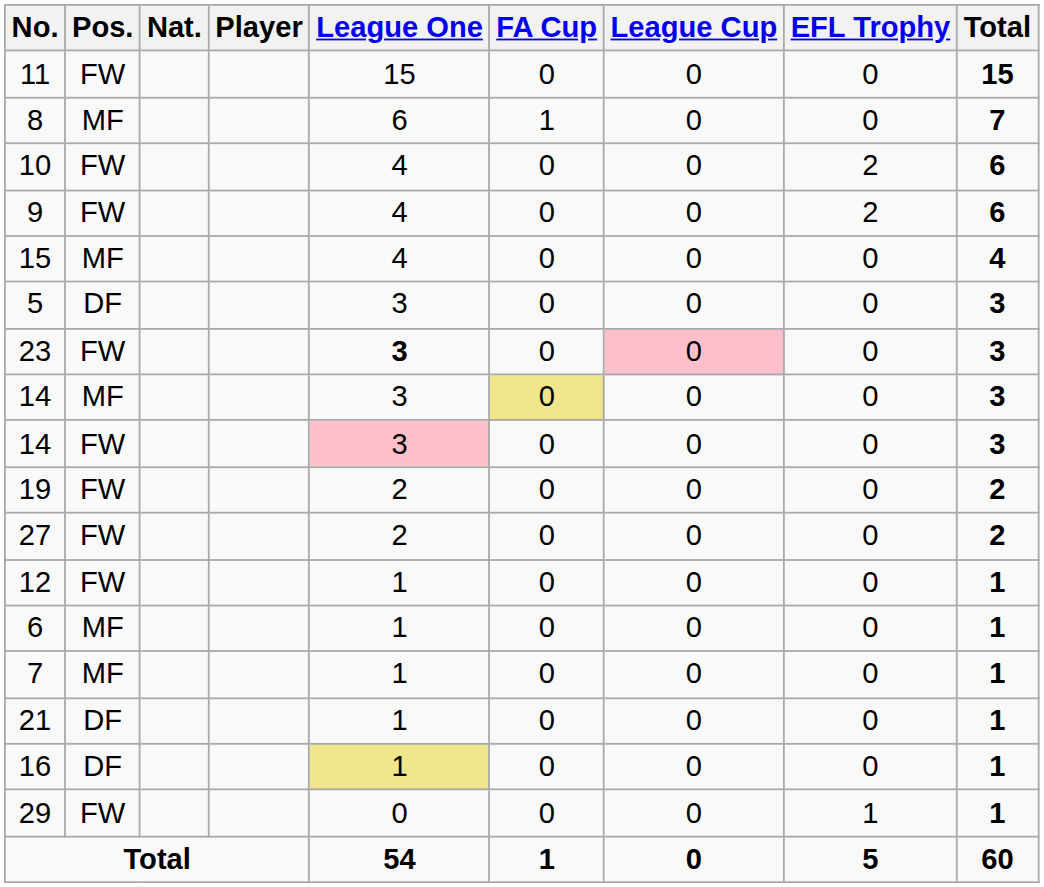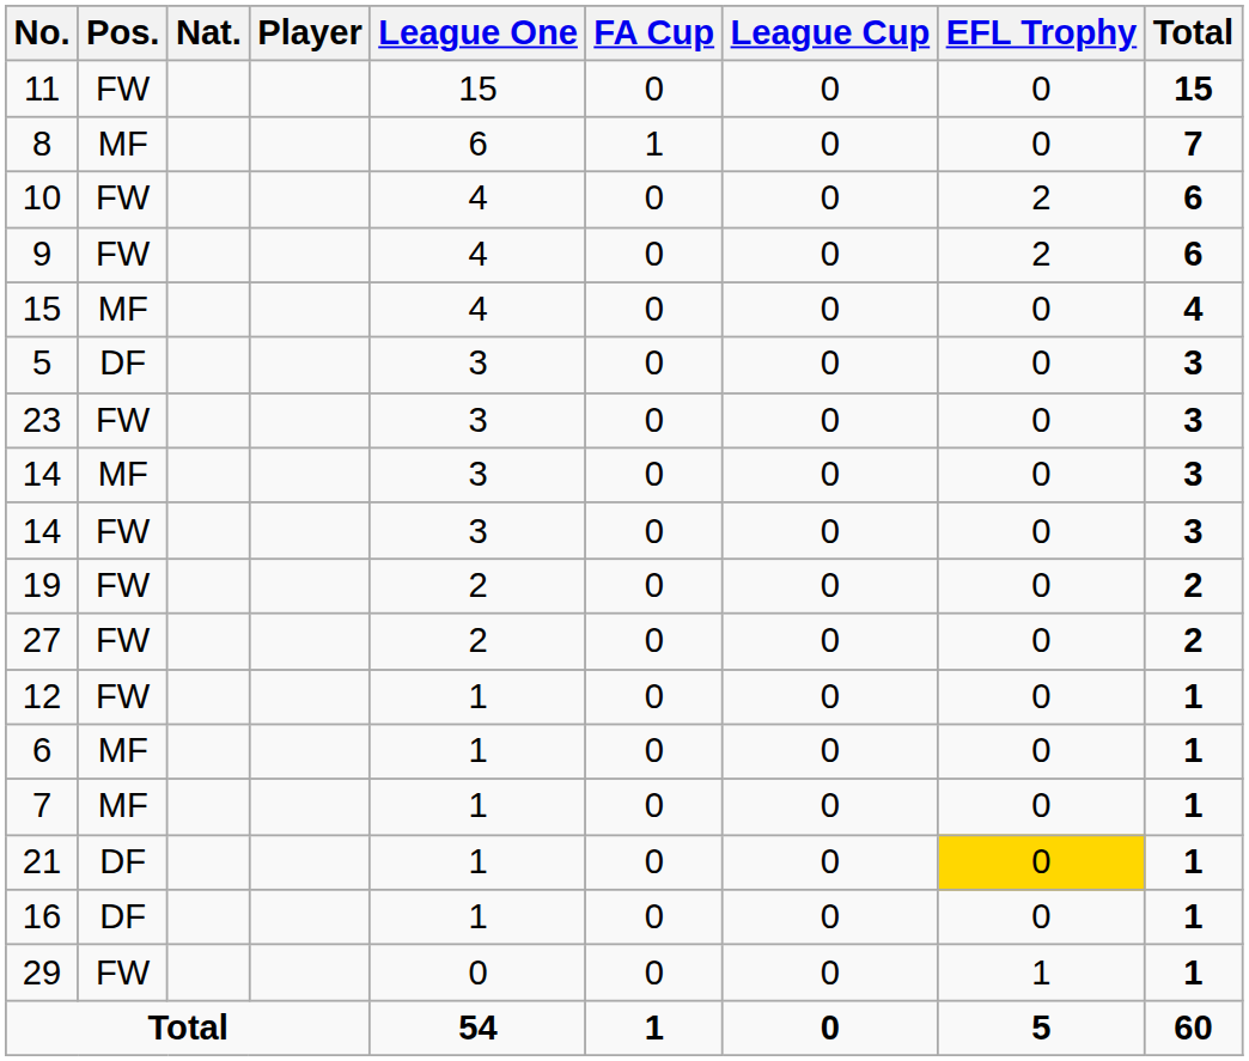23 | League One: bold -> normal
23 | League Cup: pink background -> no background
14 / MF | FA Cup: khaki background -> no background
14 / FW | League One: pink background -> no background
21 | EFL Trophy: no background -> gold background
16 | League One: khaki background -> no background
